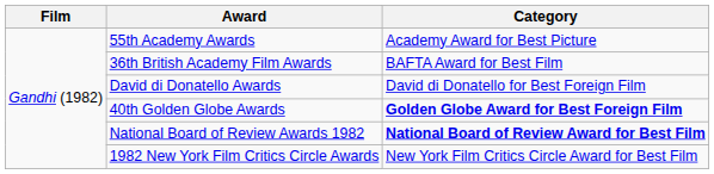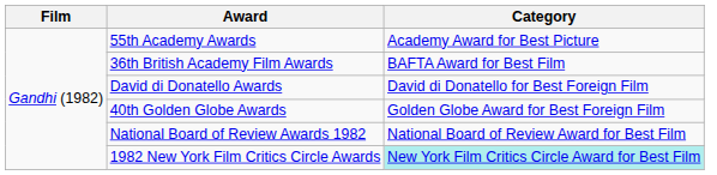40th Golden Globe Awards | Category: bold -> normal
National Board of Review Awards 1982 | Category: bold -> normal
1982 New York Film Critics Circle Awards | Category: no background -> paleturquoise background
